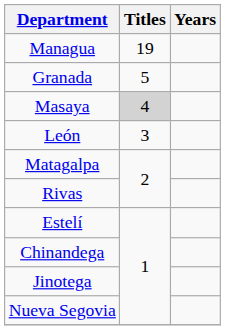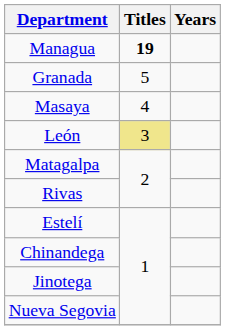Managua | Titles: normal -> bold
Masaya | Titles: lightgrey background -> no background
León | Titles: no background -> khaki background
